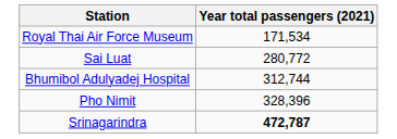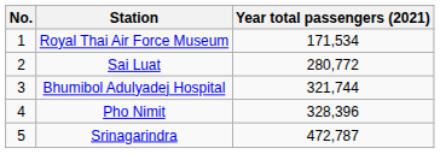+ column: No. | 1 | 2 | 3 | 4 | 5
Bhumibol Adulyadej Hospital | Year total passengers (2021): 312,744 -> 321,744
Srinagarindra | Year total passengers (2021): bold -> normal
